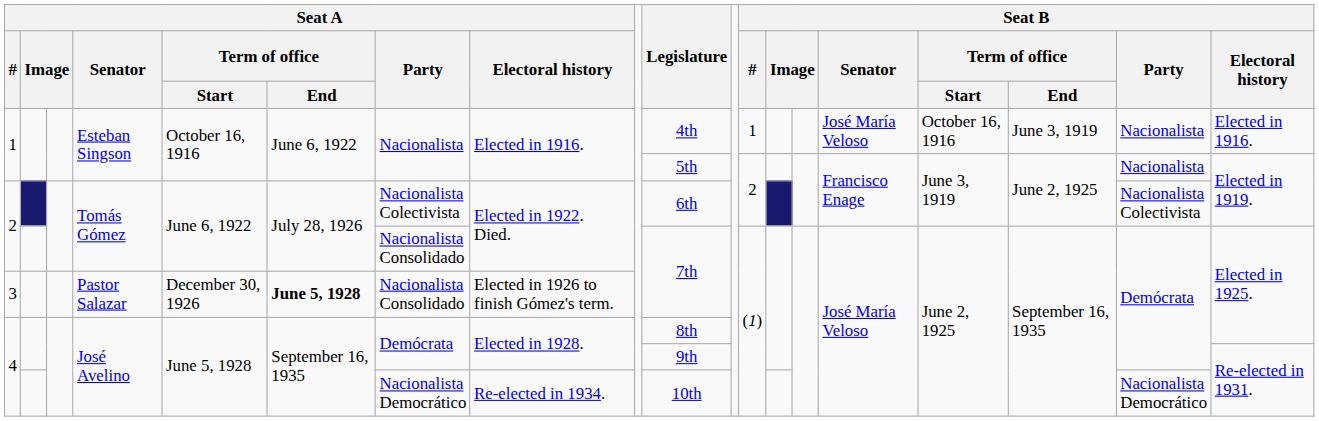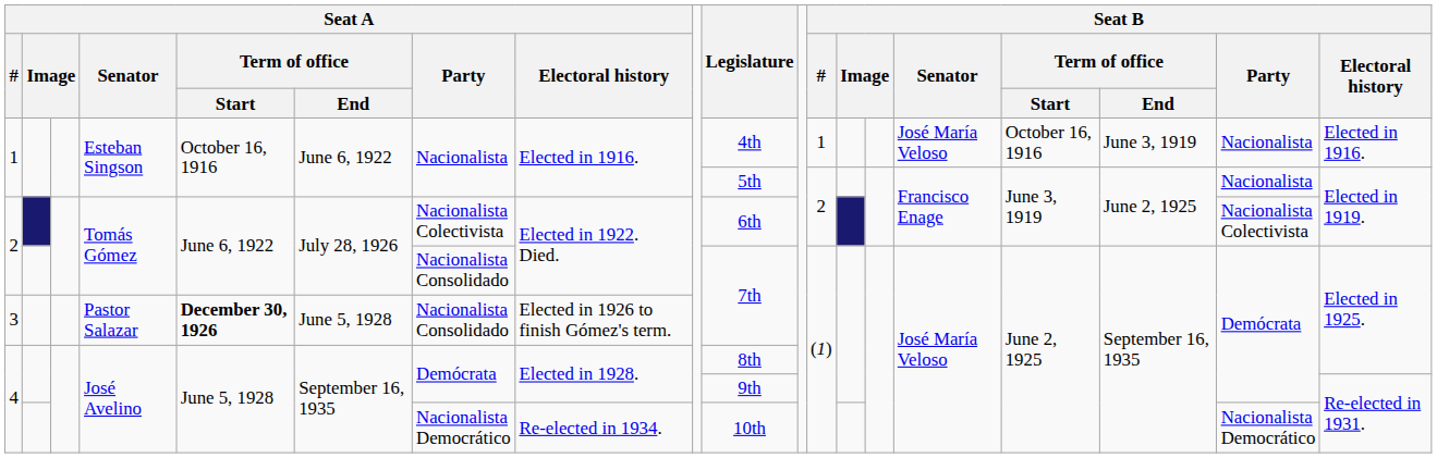3 | Seat A / Term of office / Start: normal -> bold
3 | Seat A / Term of office / End: bold -> normal
